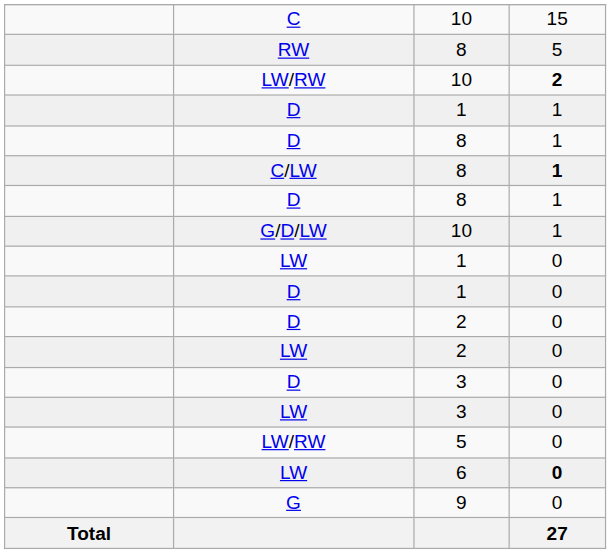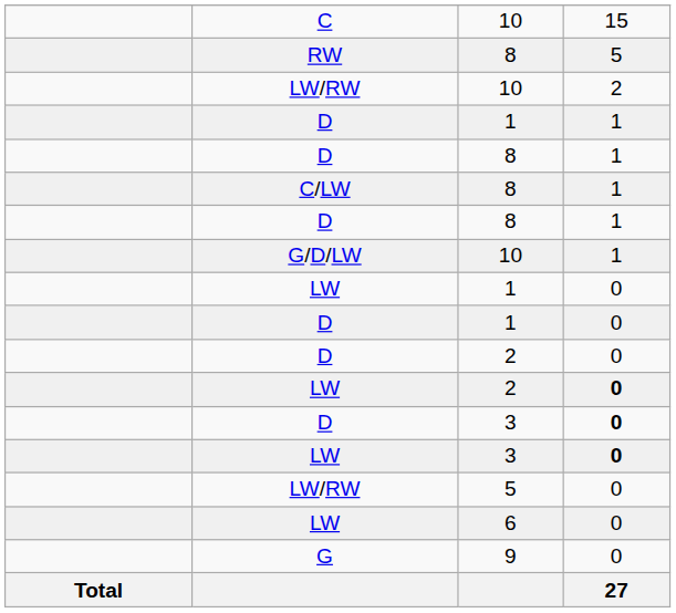LW/RW / 10 | column 4: bold -> normal
C/LW | column 4: bold -> normal
LW / 2 | column 4: normal -> bold
D / 3 | column 4: normal -> bold
LW / 3 | column 4: normal -> bold
LW / 6 | column 4: bold -> normal
